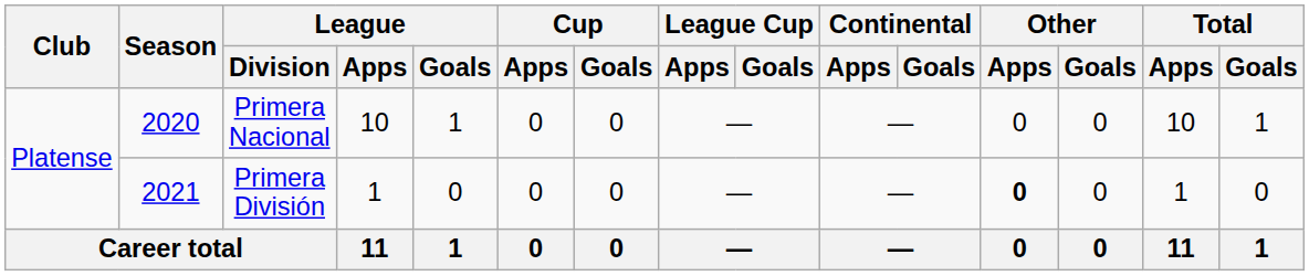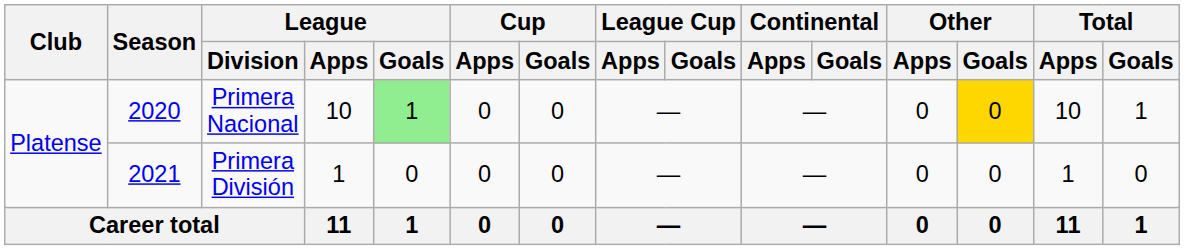Primera Nacional | League / Goals: no background -> lightgreen background
Primera Nacional | Other / Goals: no background -> gold background
Primera División | Other / Apps: bold -> normal
